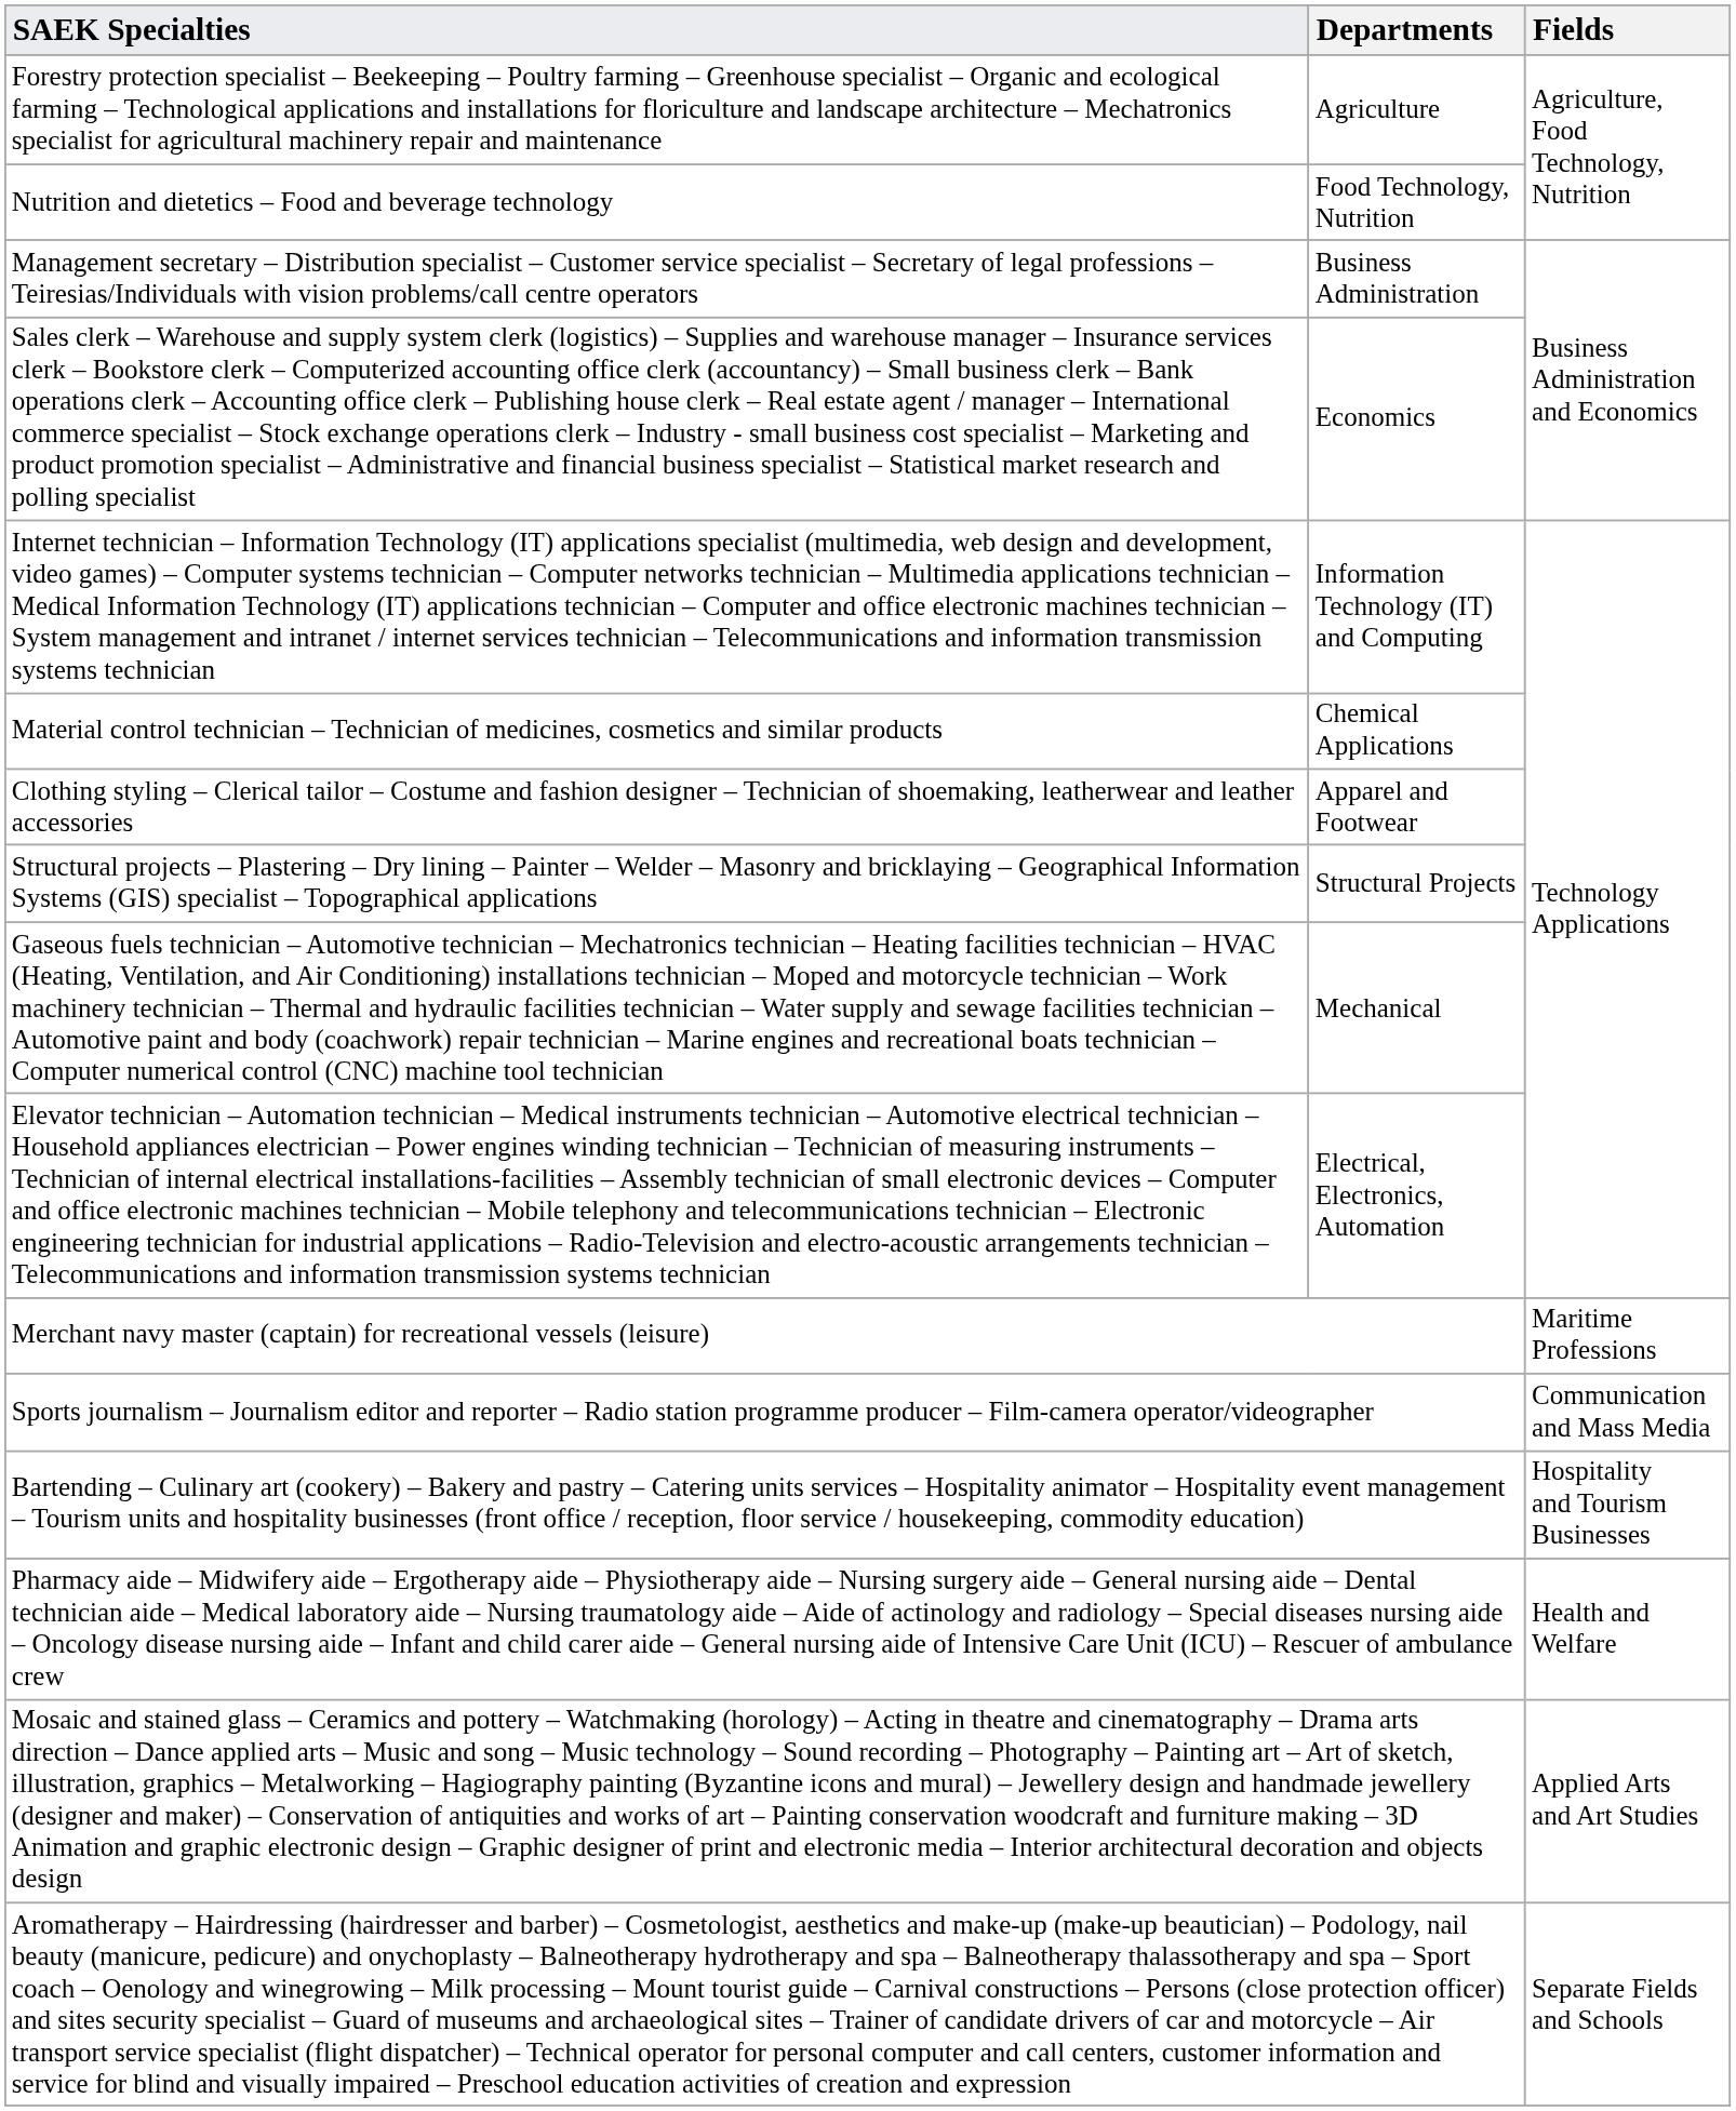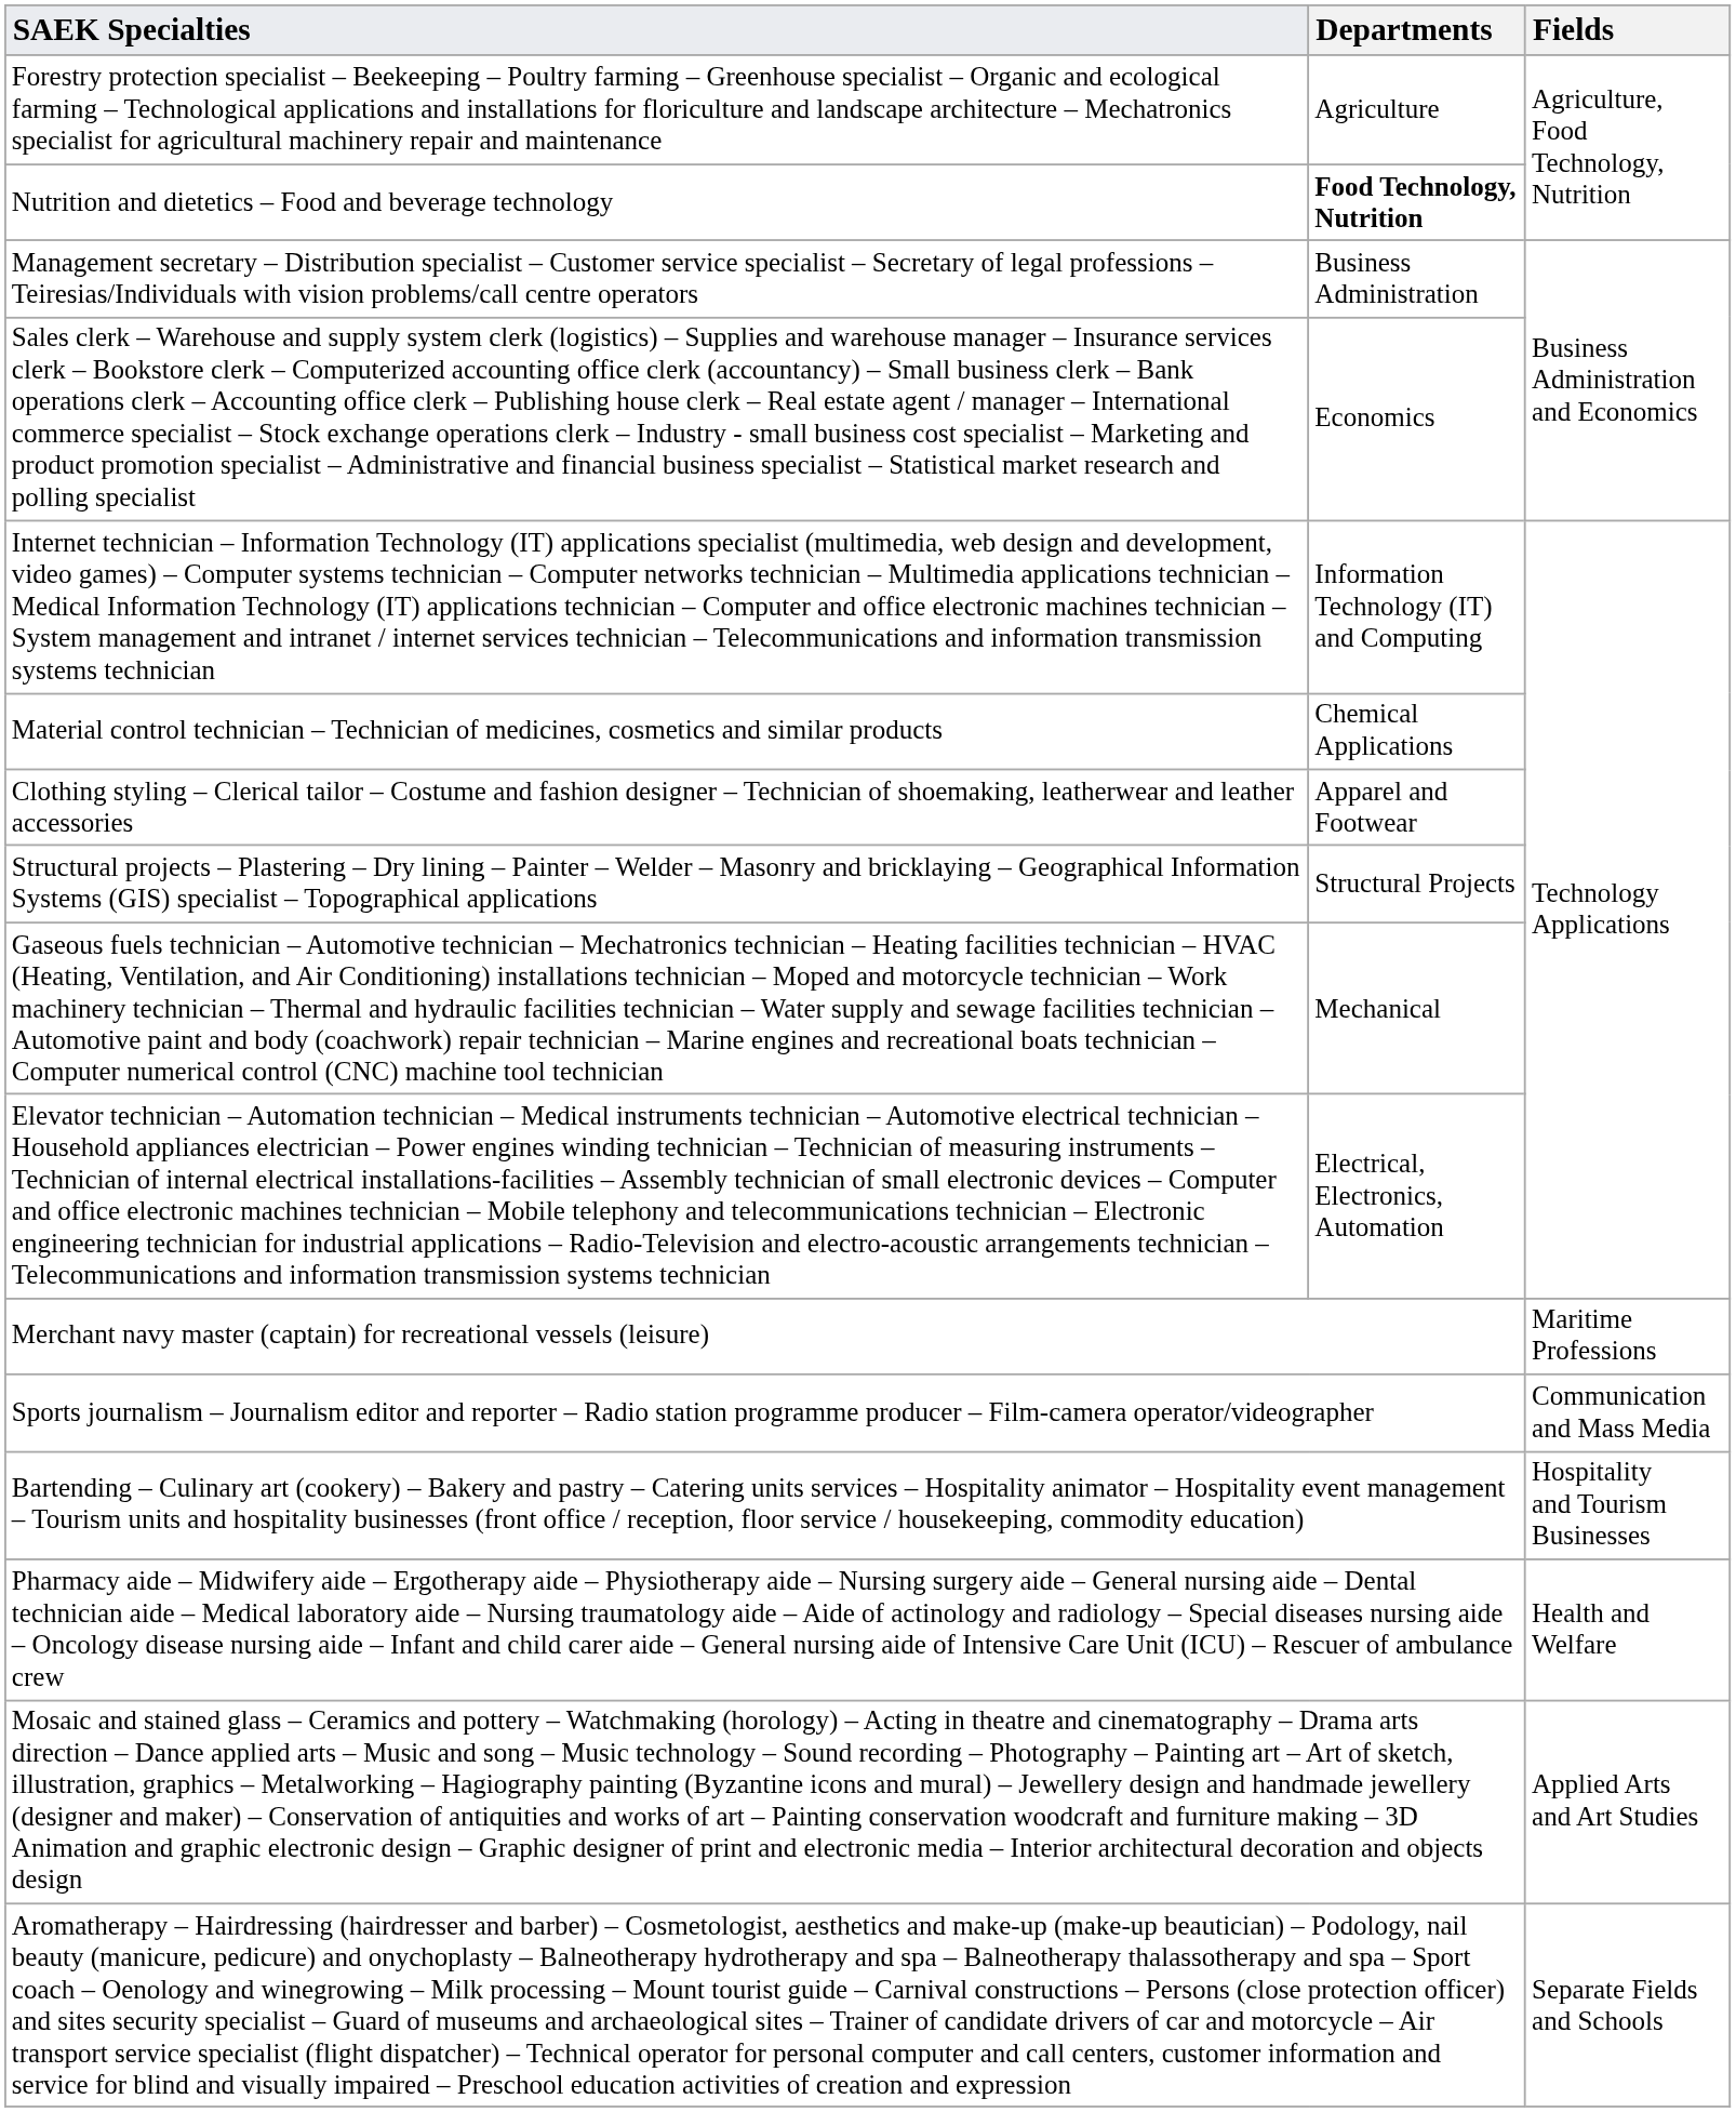Nutrition and dietetics ‒ Food and beverage technology | Departments: normal -> bold
